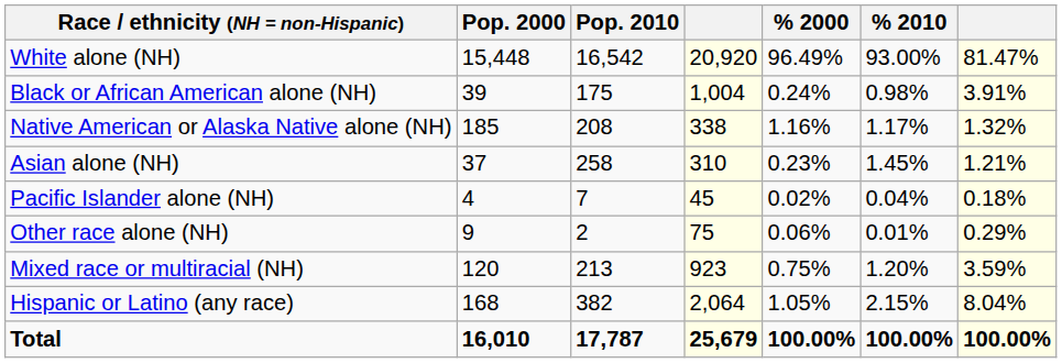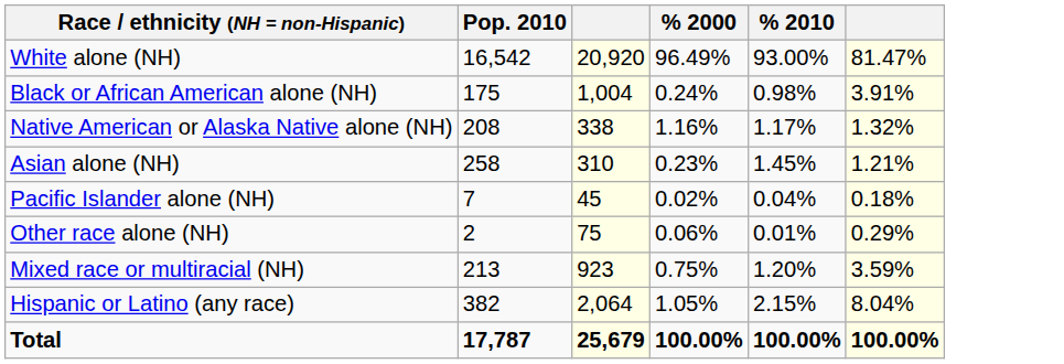- column: Pop. 2000 | 15,448 | 39 | 185 | 37 | 4 | 9 | 120 | 168 | 16,010
